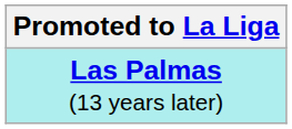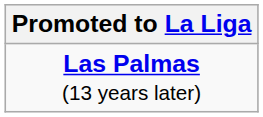Las Palmas (13 years later) | column 1: paleturquoise background -> no background
